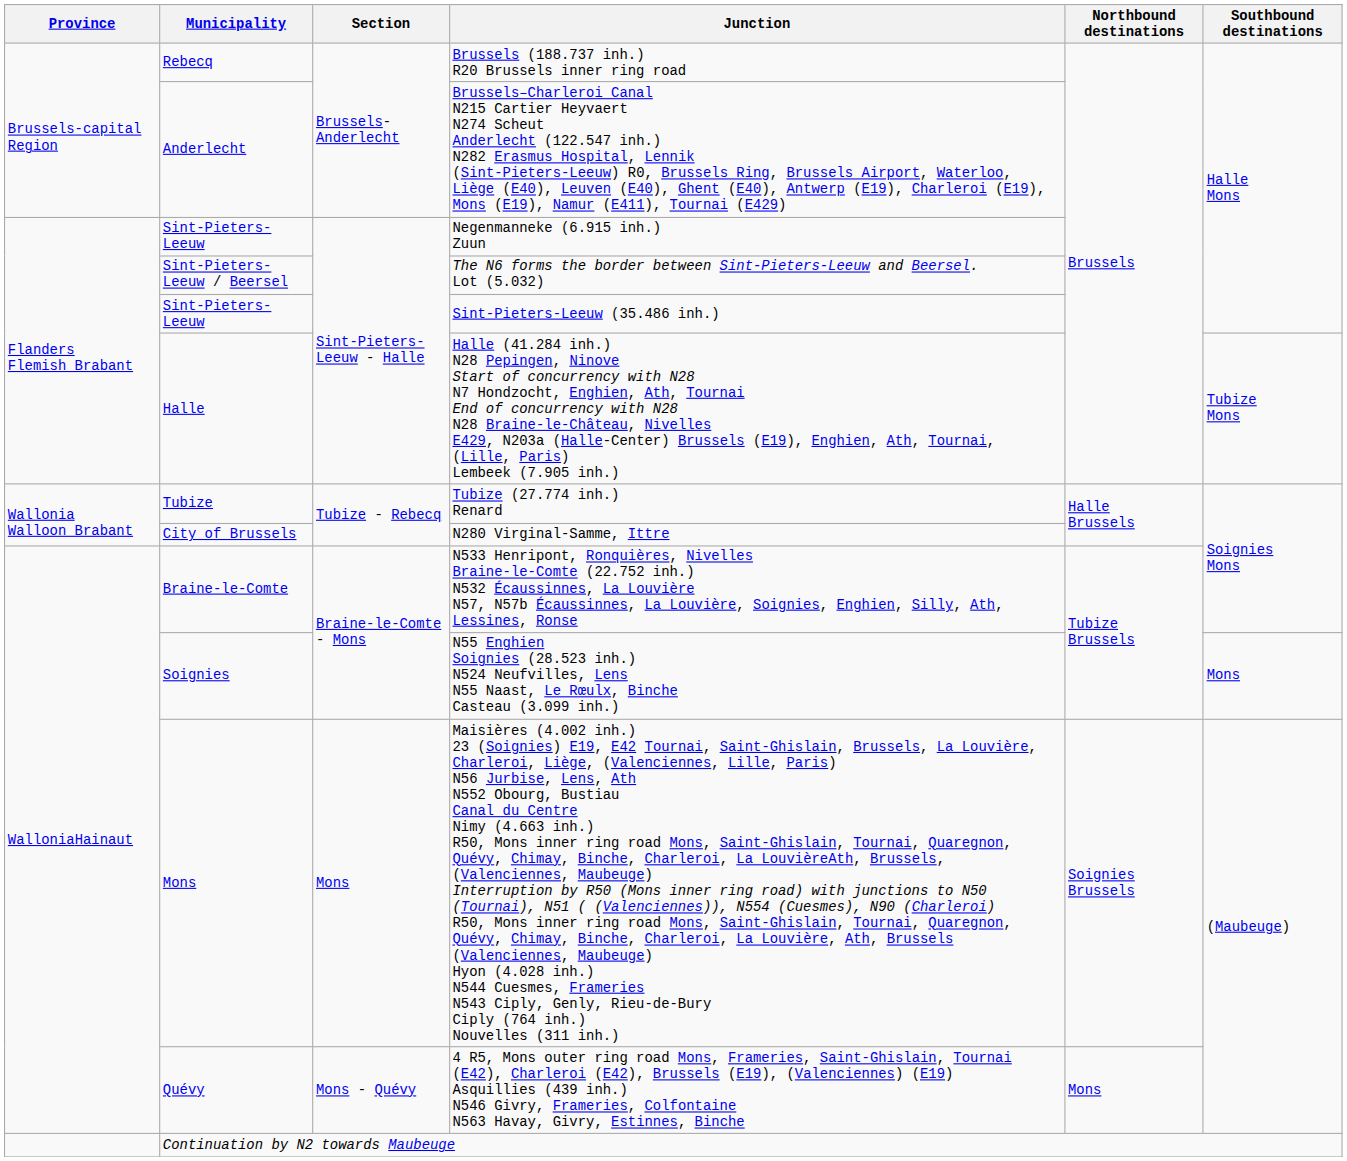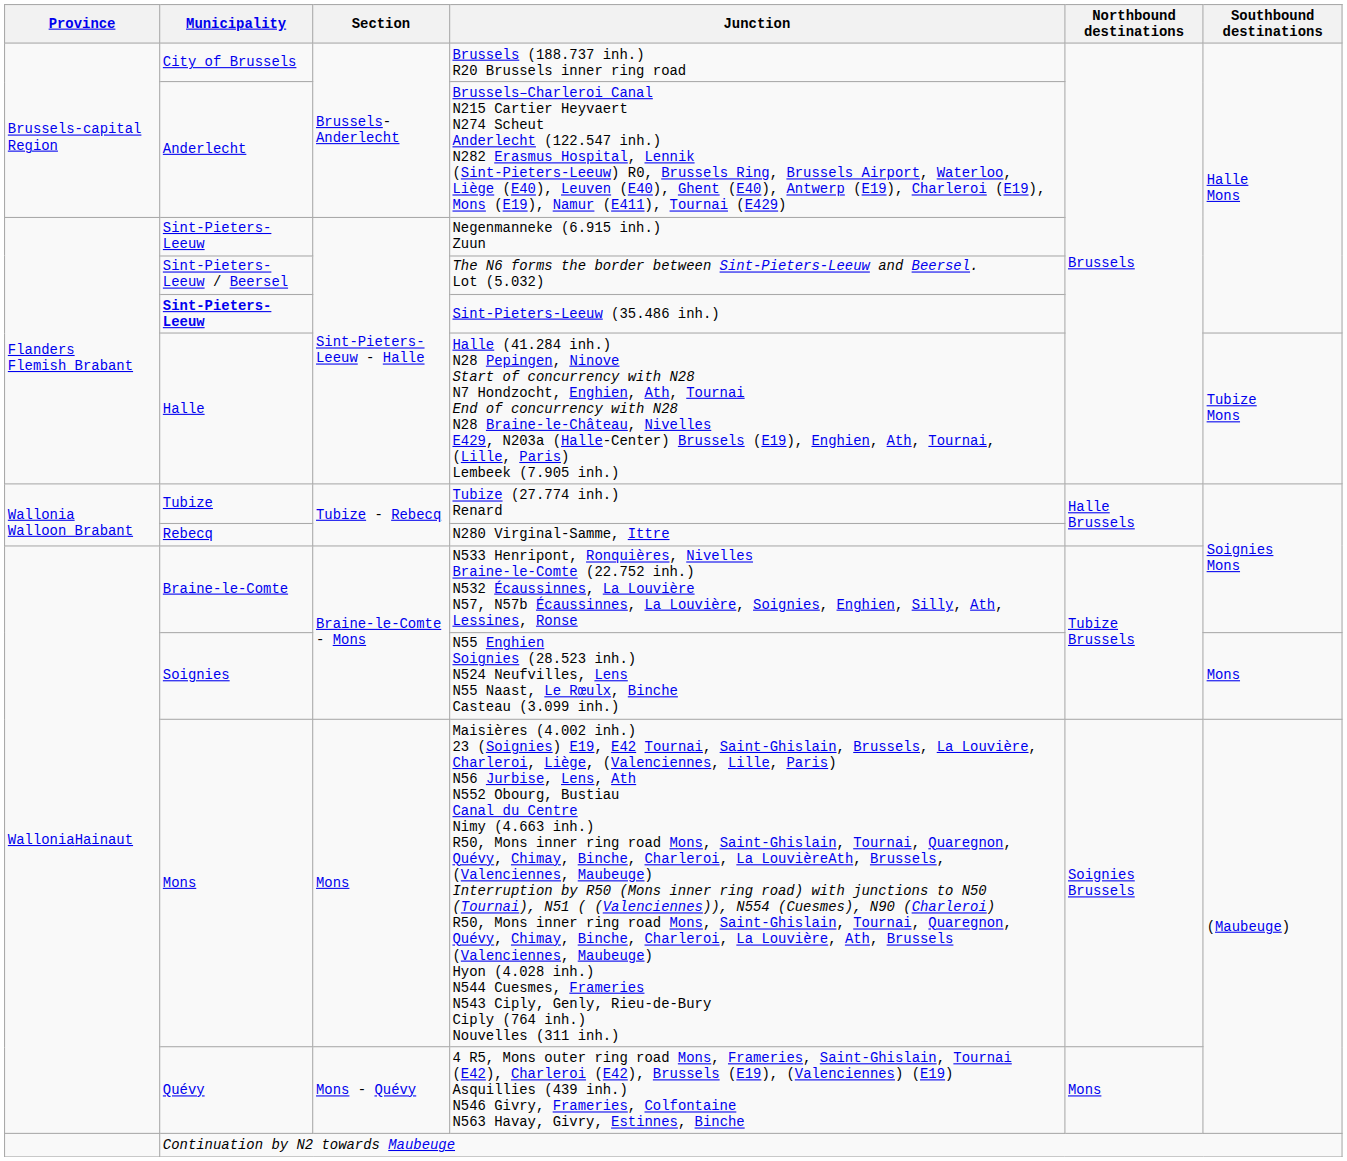Brussels (188.737 inh.) R20 Brussels inner ring road | Municipality: Rebecq -> City of Brussels
Sint-Pieters-Leeuw (35.486 inh.) | Municipality: normal -> bold
N280 Virginal-Samme, Ittre | Municipality: City of Brussels -> Rebecq
